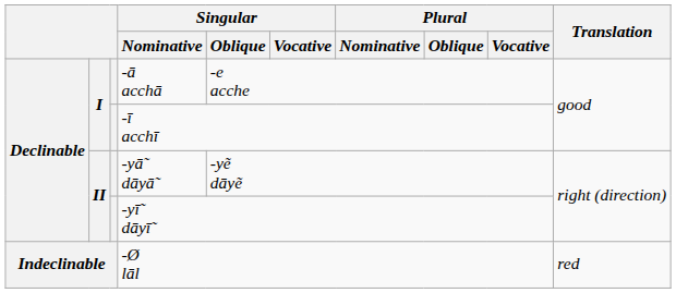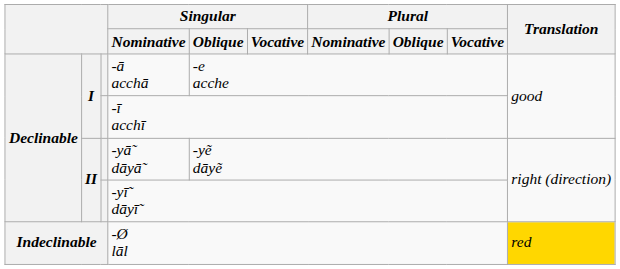-Ø lāl | Translation: no background -> gold background
